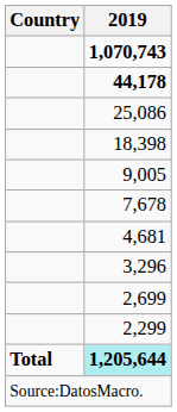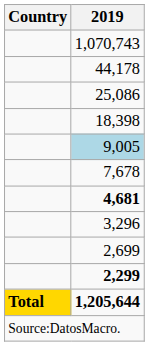1,070,743 | 2019: bold -> normal
44,178 | 2019: bold -> normal
9,005 | 2019: no background -> lightblue background
4,681 | 2019: normal -> bold
2,299 | 2019: normal -> bold
1,205,644 | Country: no background -> gold background
1,205,644 | 2019: paleturquoise background -> no background
